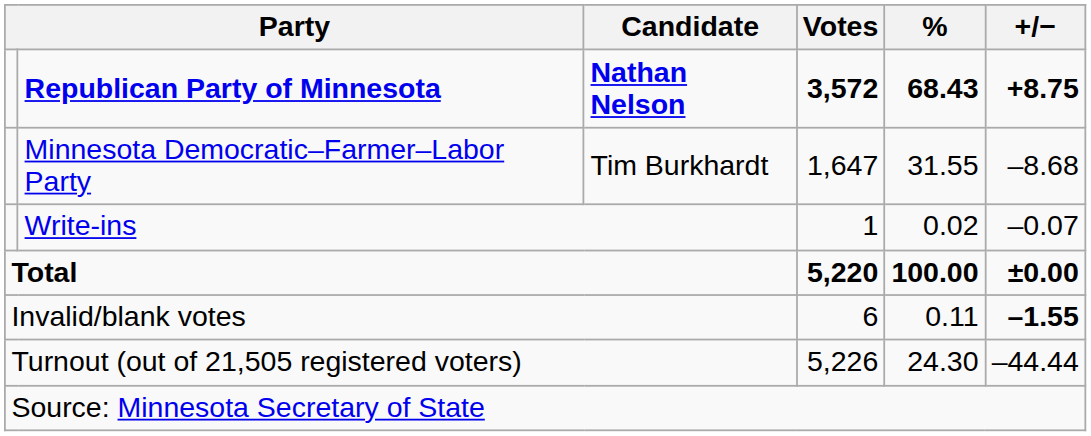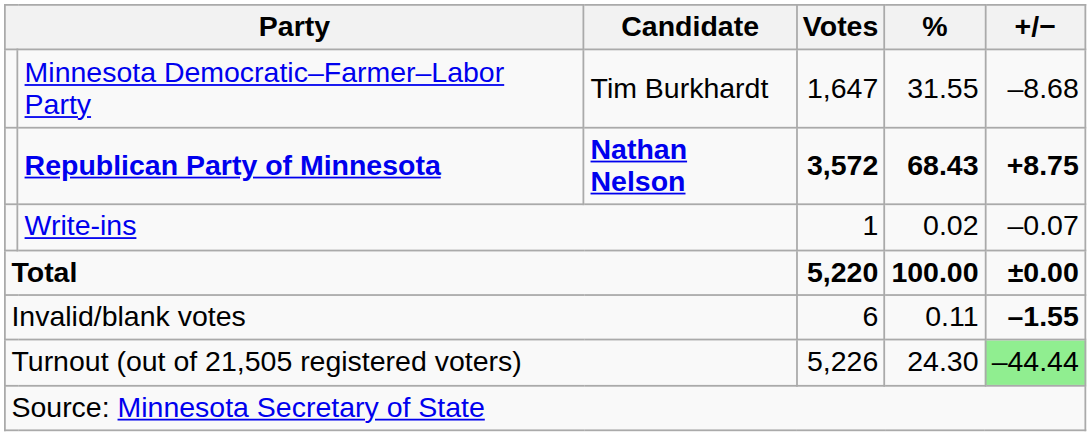rows swapped: Republican Party of Minnesota <-> Minnesota Democratic–Farmer–Labor Party
Turnout (out of 21,505 registered voters) | +/−: no background -> lightgreen background
